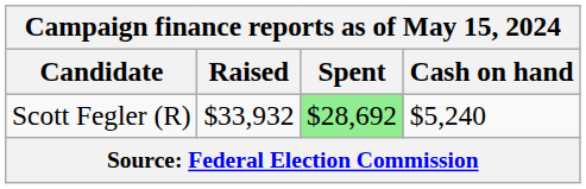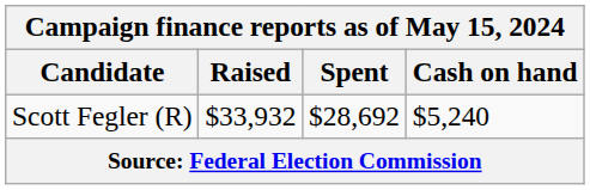Scott Fegler (R) | Spent: lightgreen background -> no background
